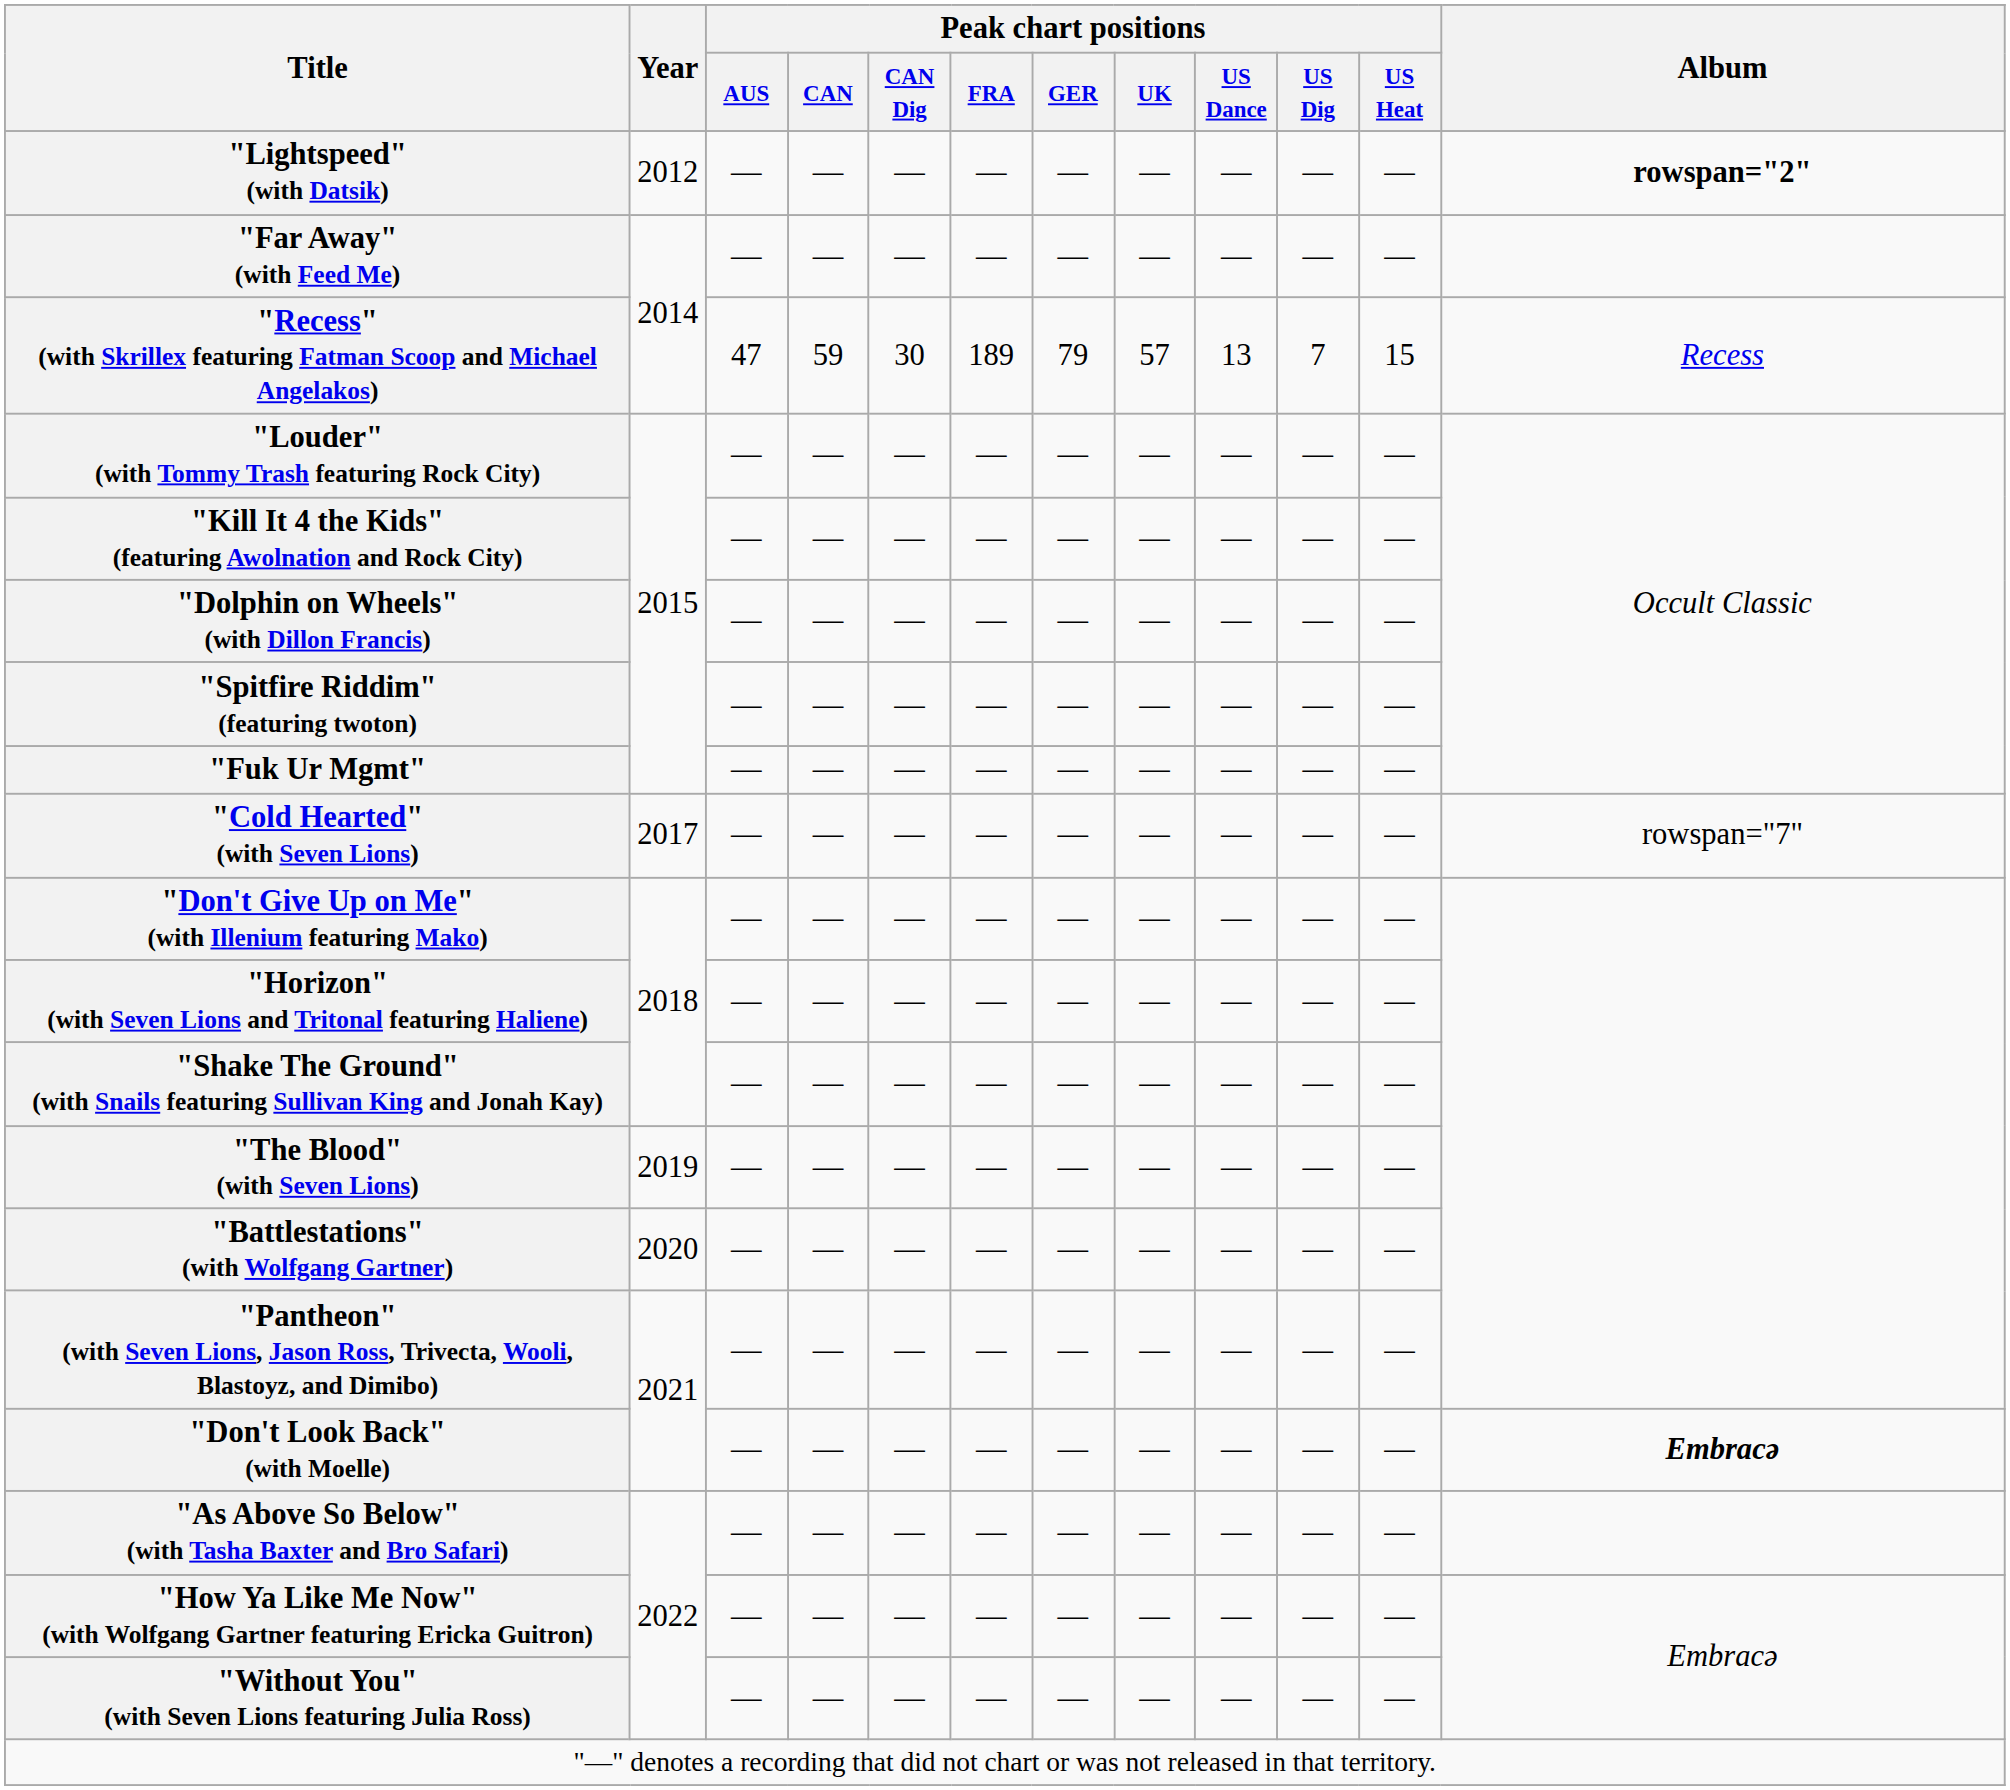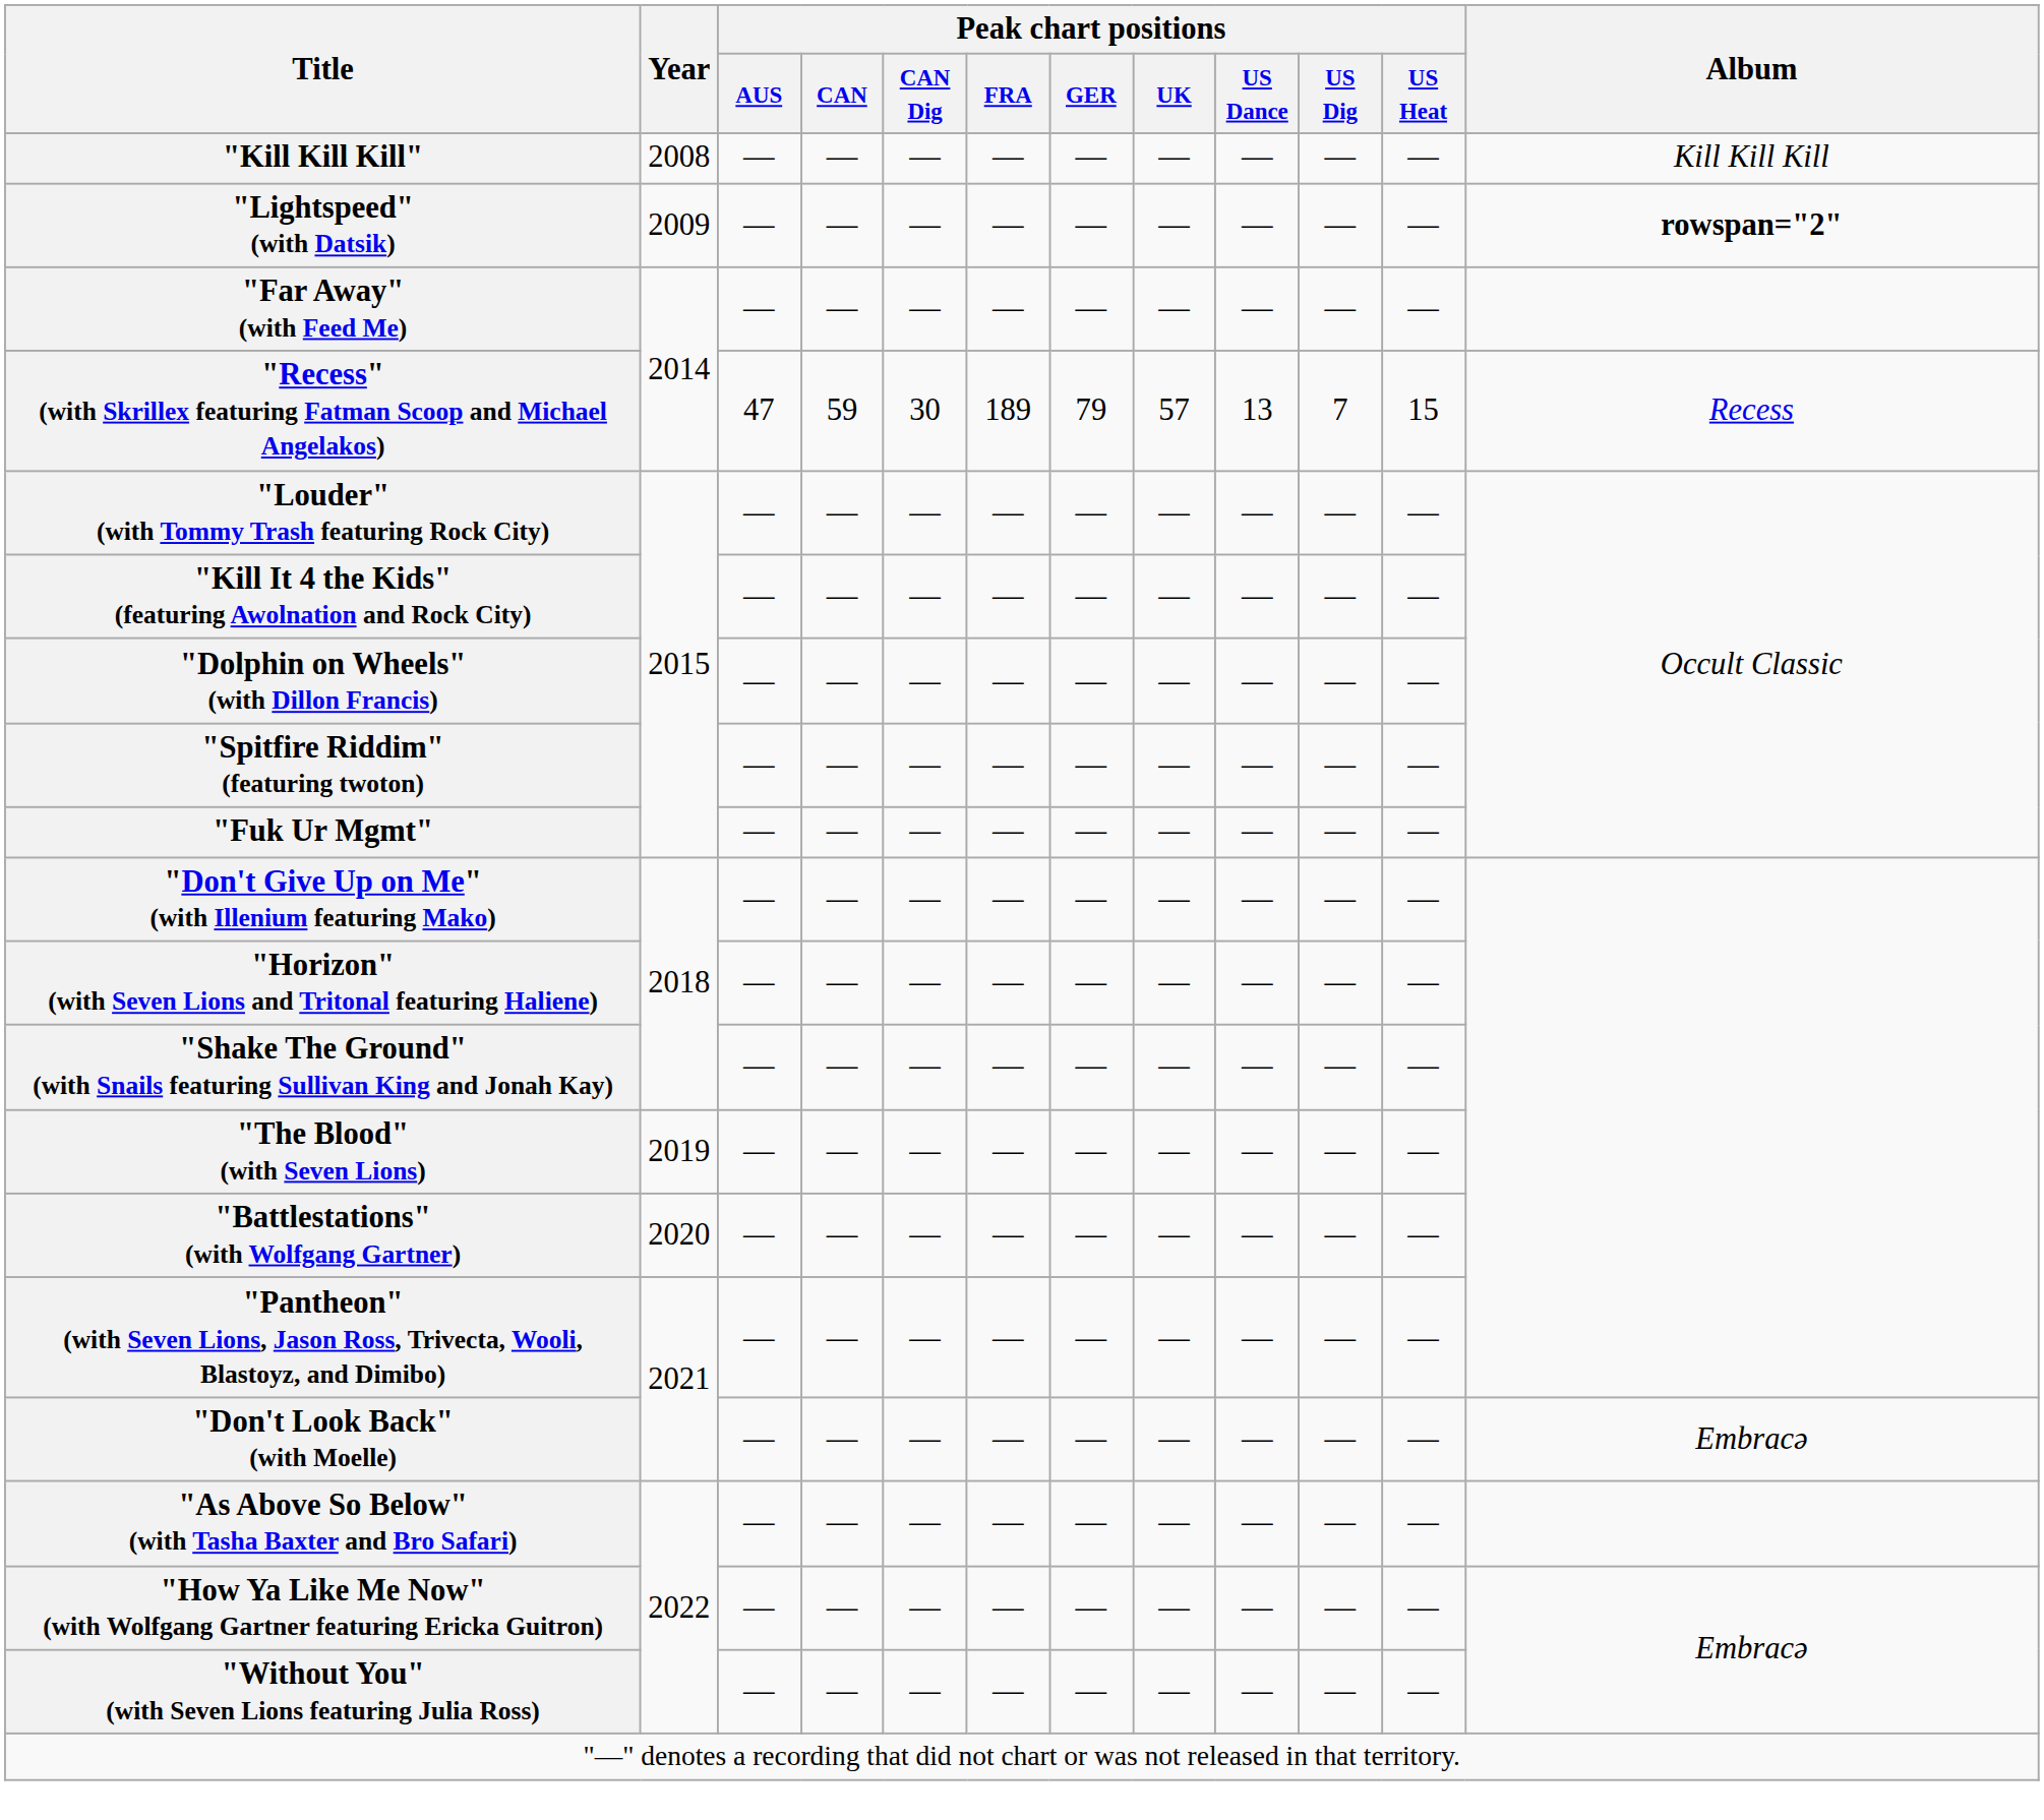+ row: "Kill Kill Kill" | 2008 | — | — | — | — | — | — | — | — | — | Kill Kill Kill
"Lightspeed" (with Datsik) | Year: 2012 -> 2009
- row: "Cold Hearted" (with Seven Lions) | 2017 | — | — | — | — | — | — | — | — | — | rowspan="7"
"Don't Look Back" (with Moelle) | Album: bold -> normal
